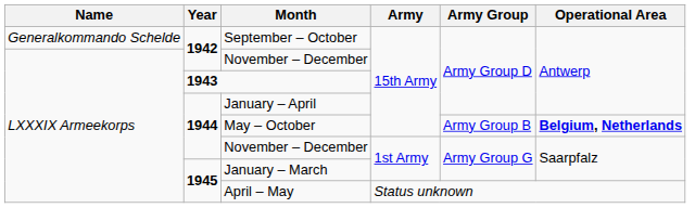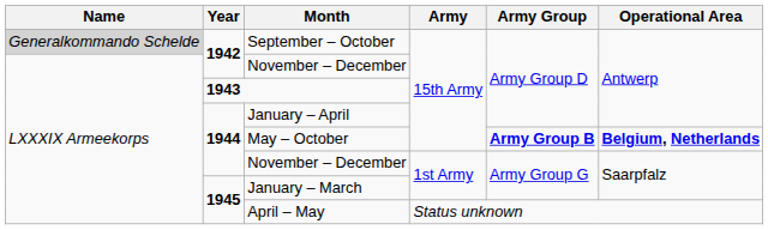September – October | Name: no background -> lightgrey background
May – October | Army Group: normal -> bold
